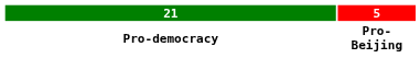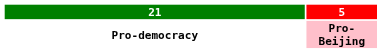Pro-democracy | 5: no background -> pink background
